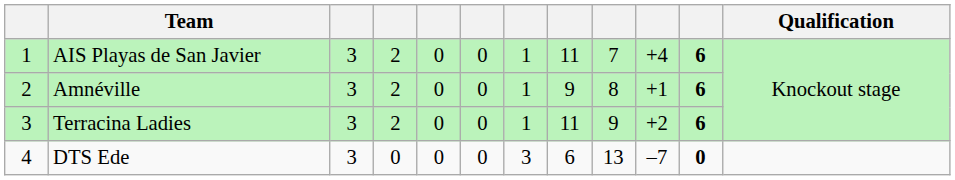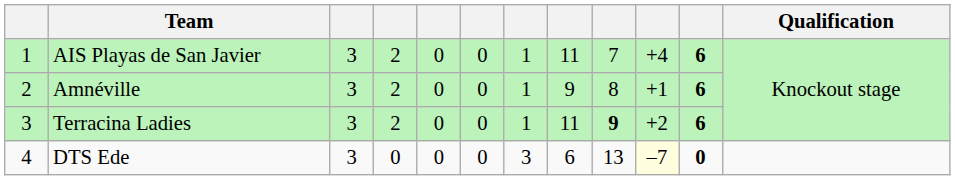Terracina Ladies | column 9: normal -> bold
DTS Ede | column 10: no background -> lightyellow background
